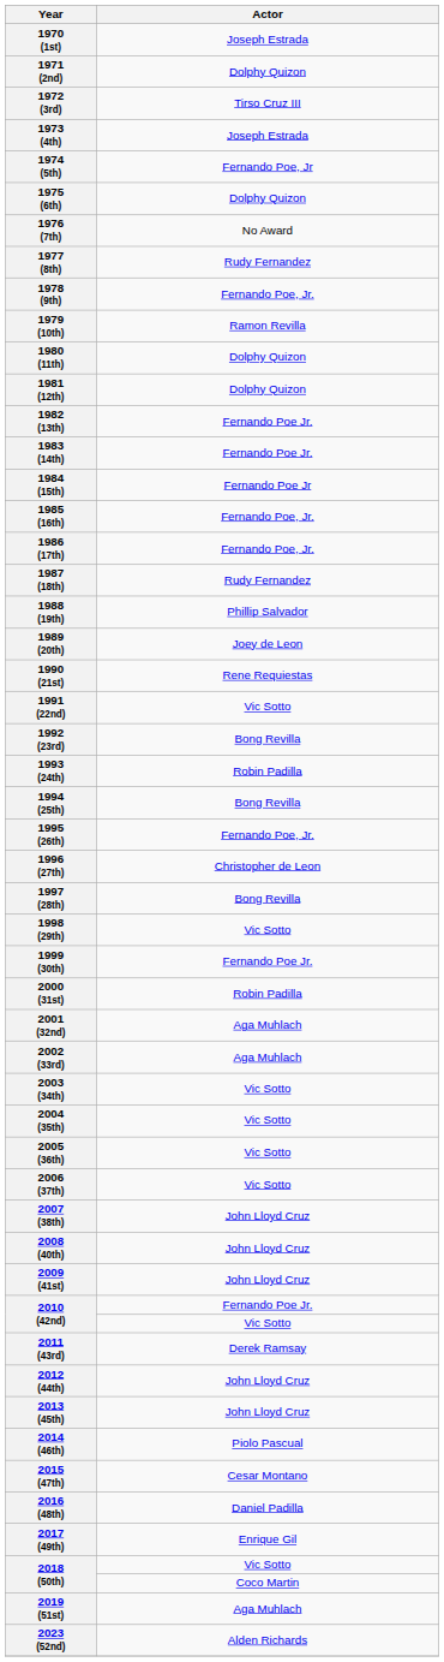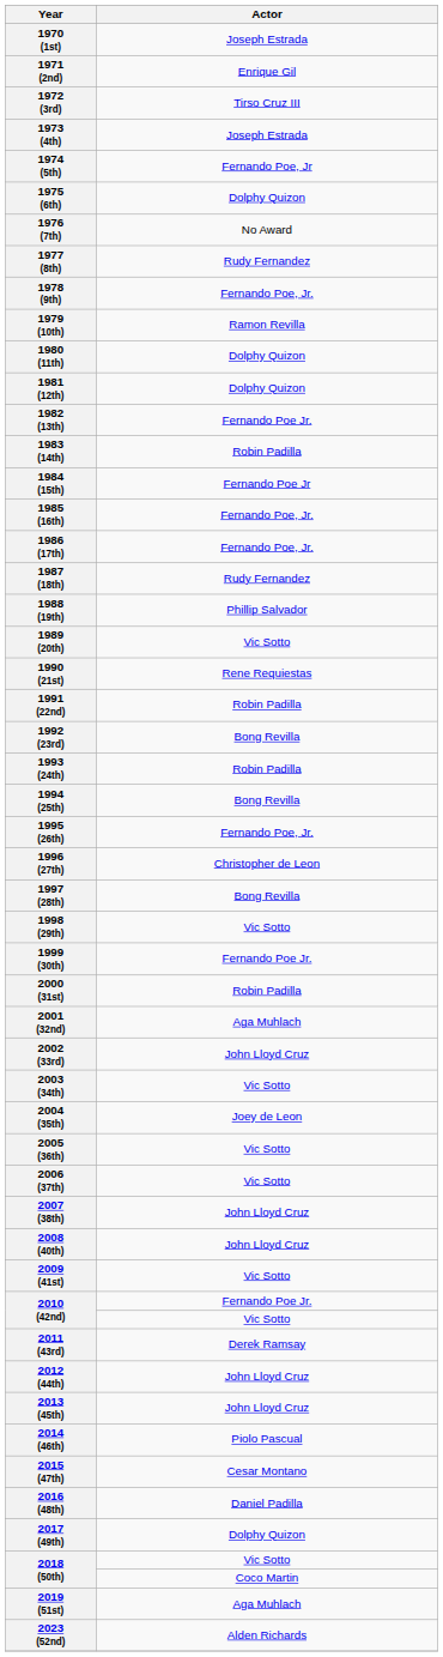row 3 | Actor: Dolphy Quizon -> Enrique Gil
row 15 | Actor: Fernando Poe Jr. -> Robin Padilla
row 21 | Actor: Joey de Leon -> Vic Sotto
row 23 | Actor: Vic Sotto -> Robin Padilla
row 34 | Actor: Aga Muhlach -> John Lloyd Cruz
row 36 | Actor: Vic Sotto -> Joey de Leon
row 41 | Actor: John Lloyd Cruz -> Vic Sotto
row 50 | Actor: Enrique Gil -> Dolphy Quizon
